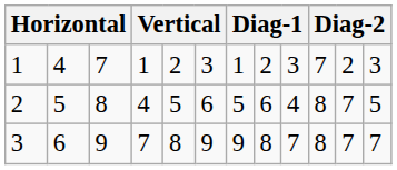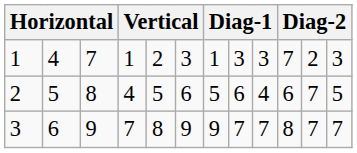row 2 | column 8: 2 -> 3
row 3 | column 10: 8 -> 6
row 4 | column 8: 8 -> 7
